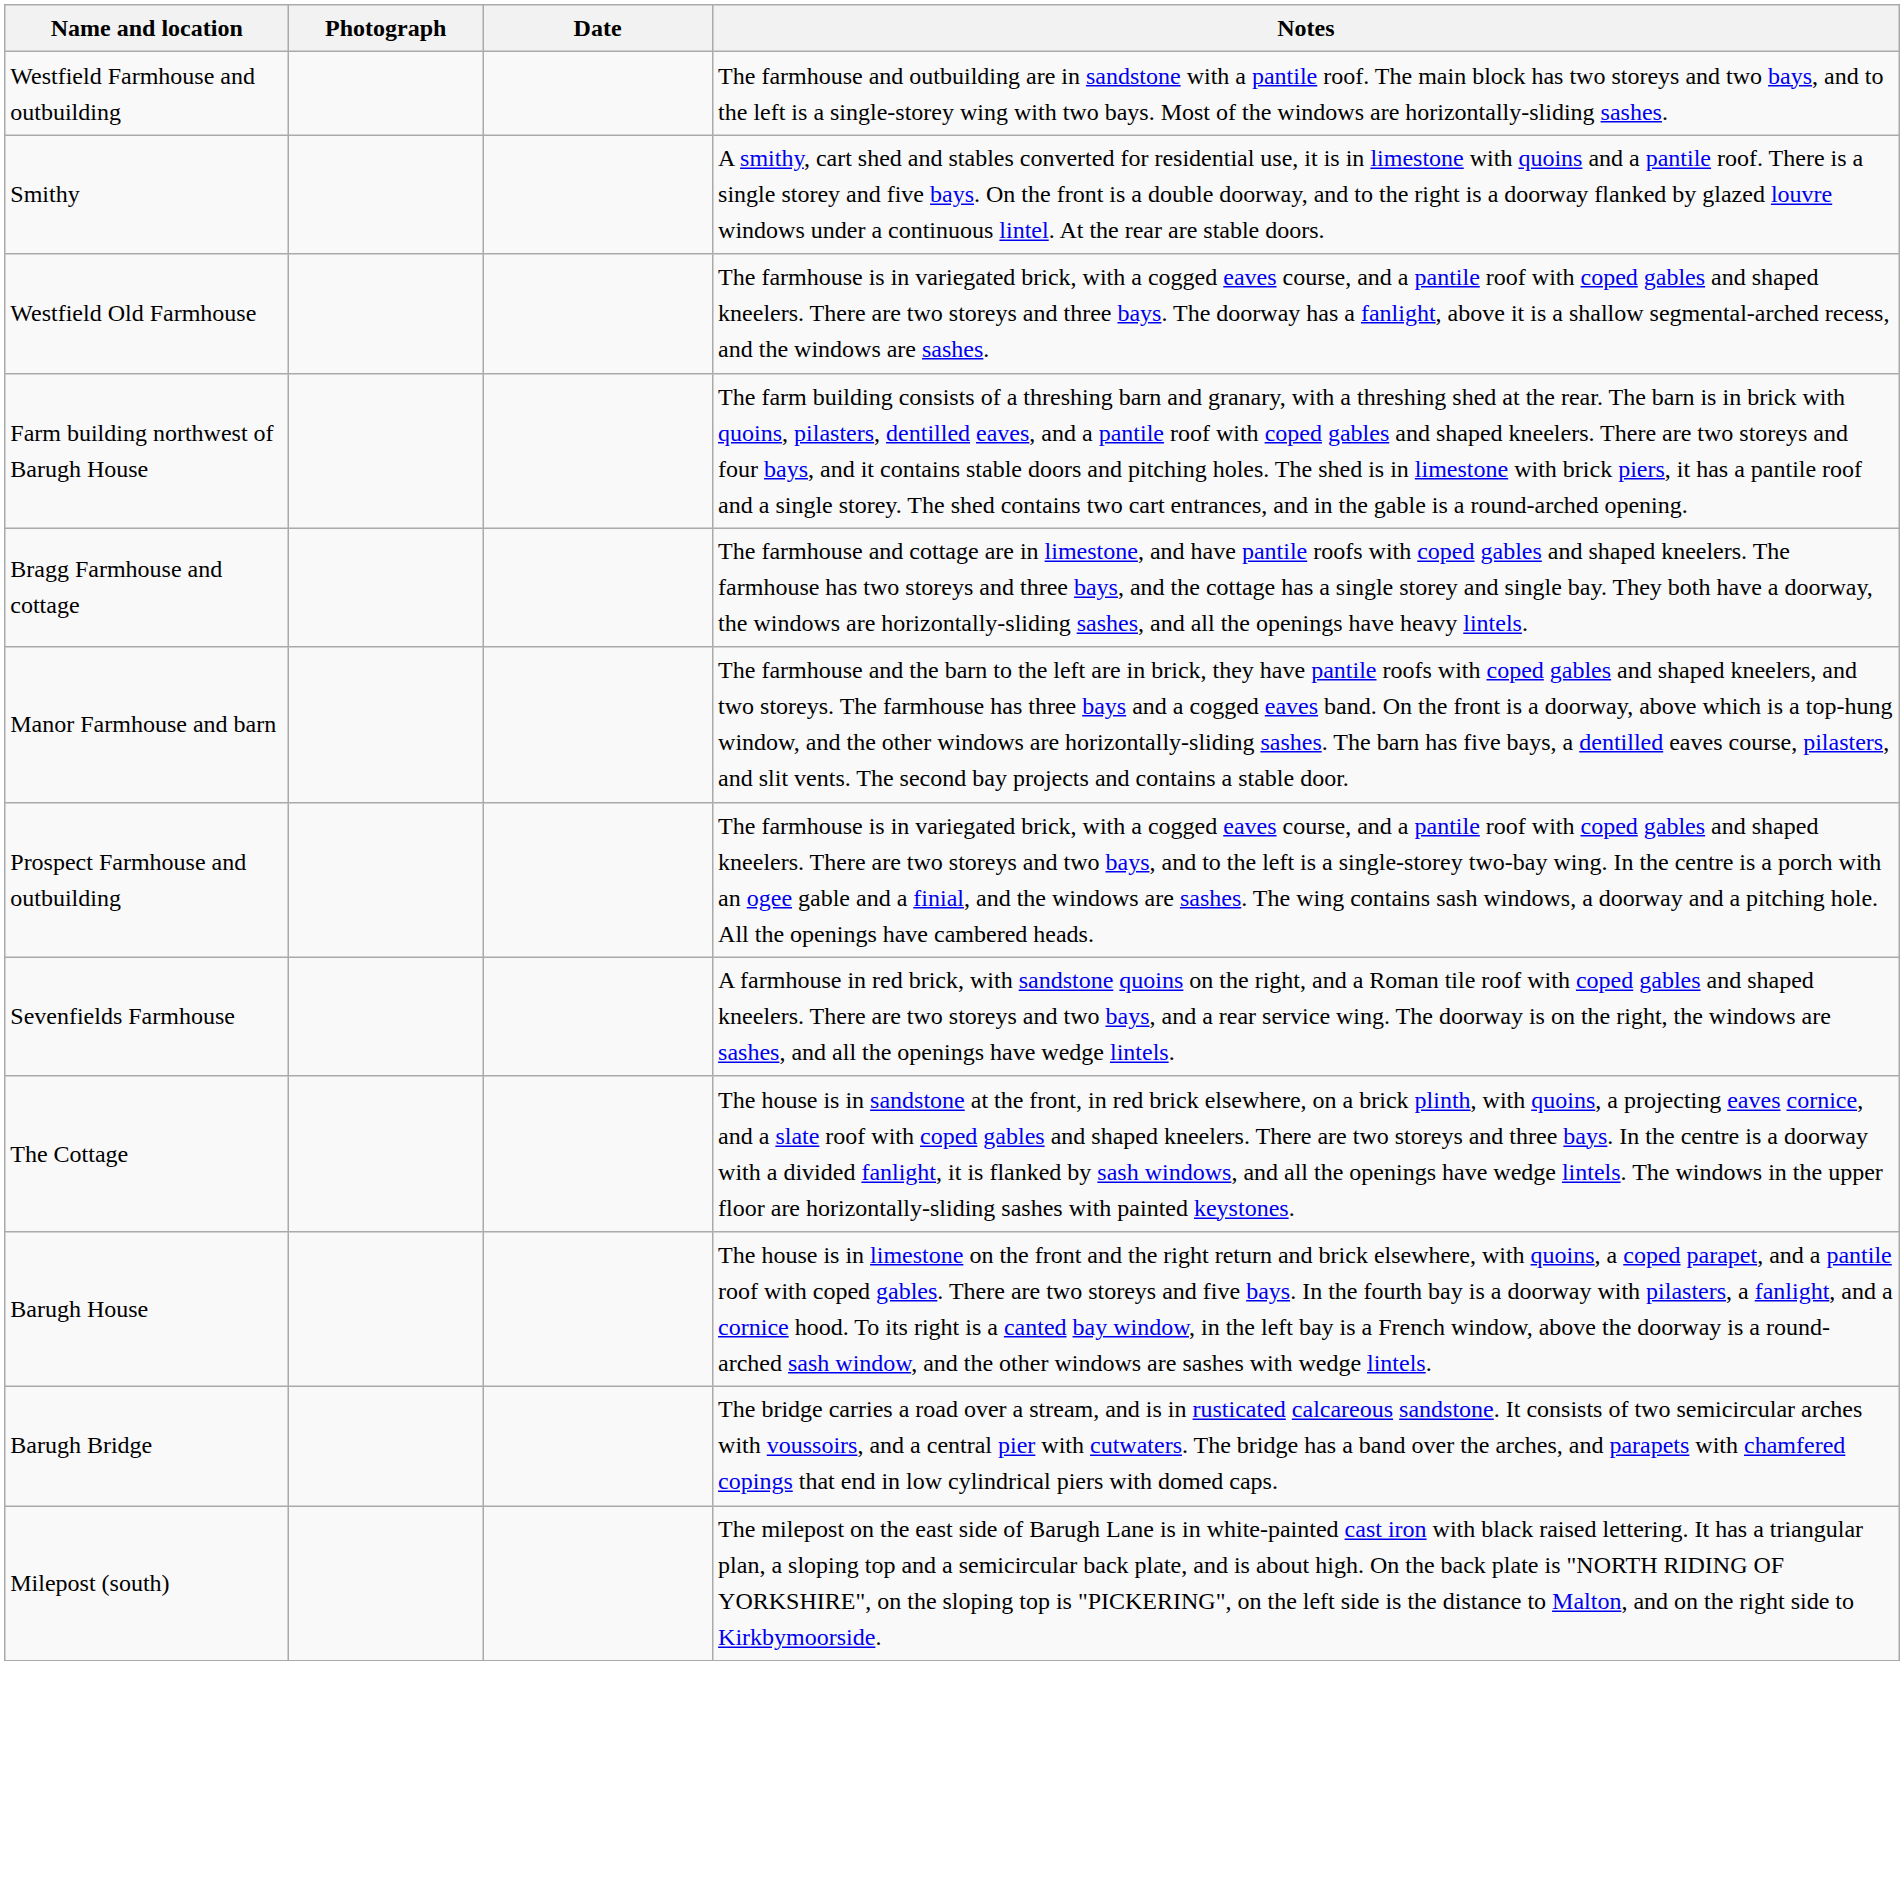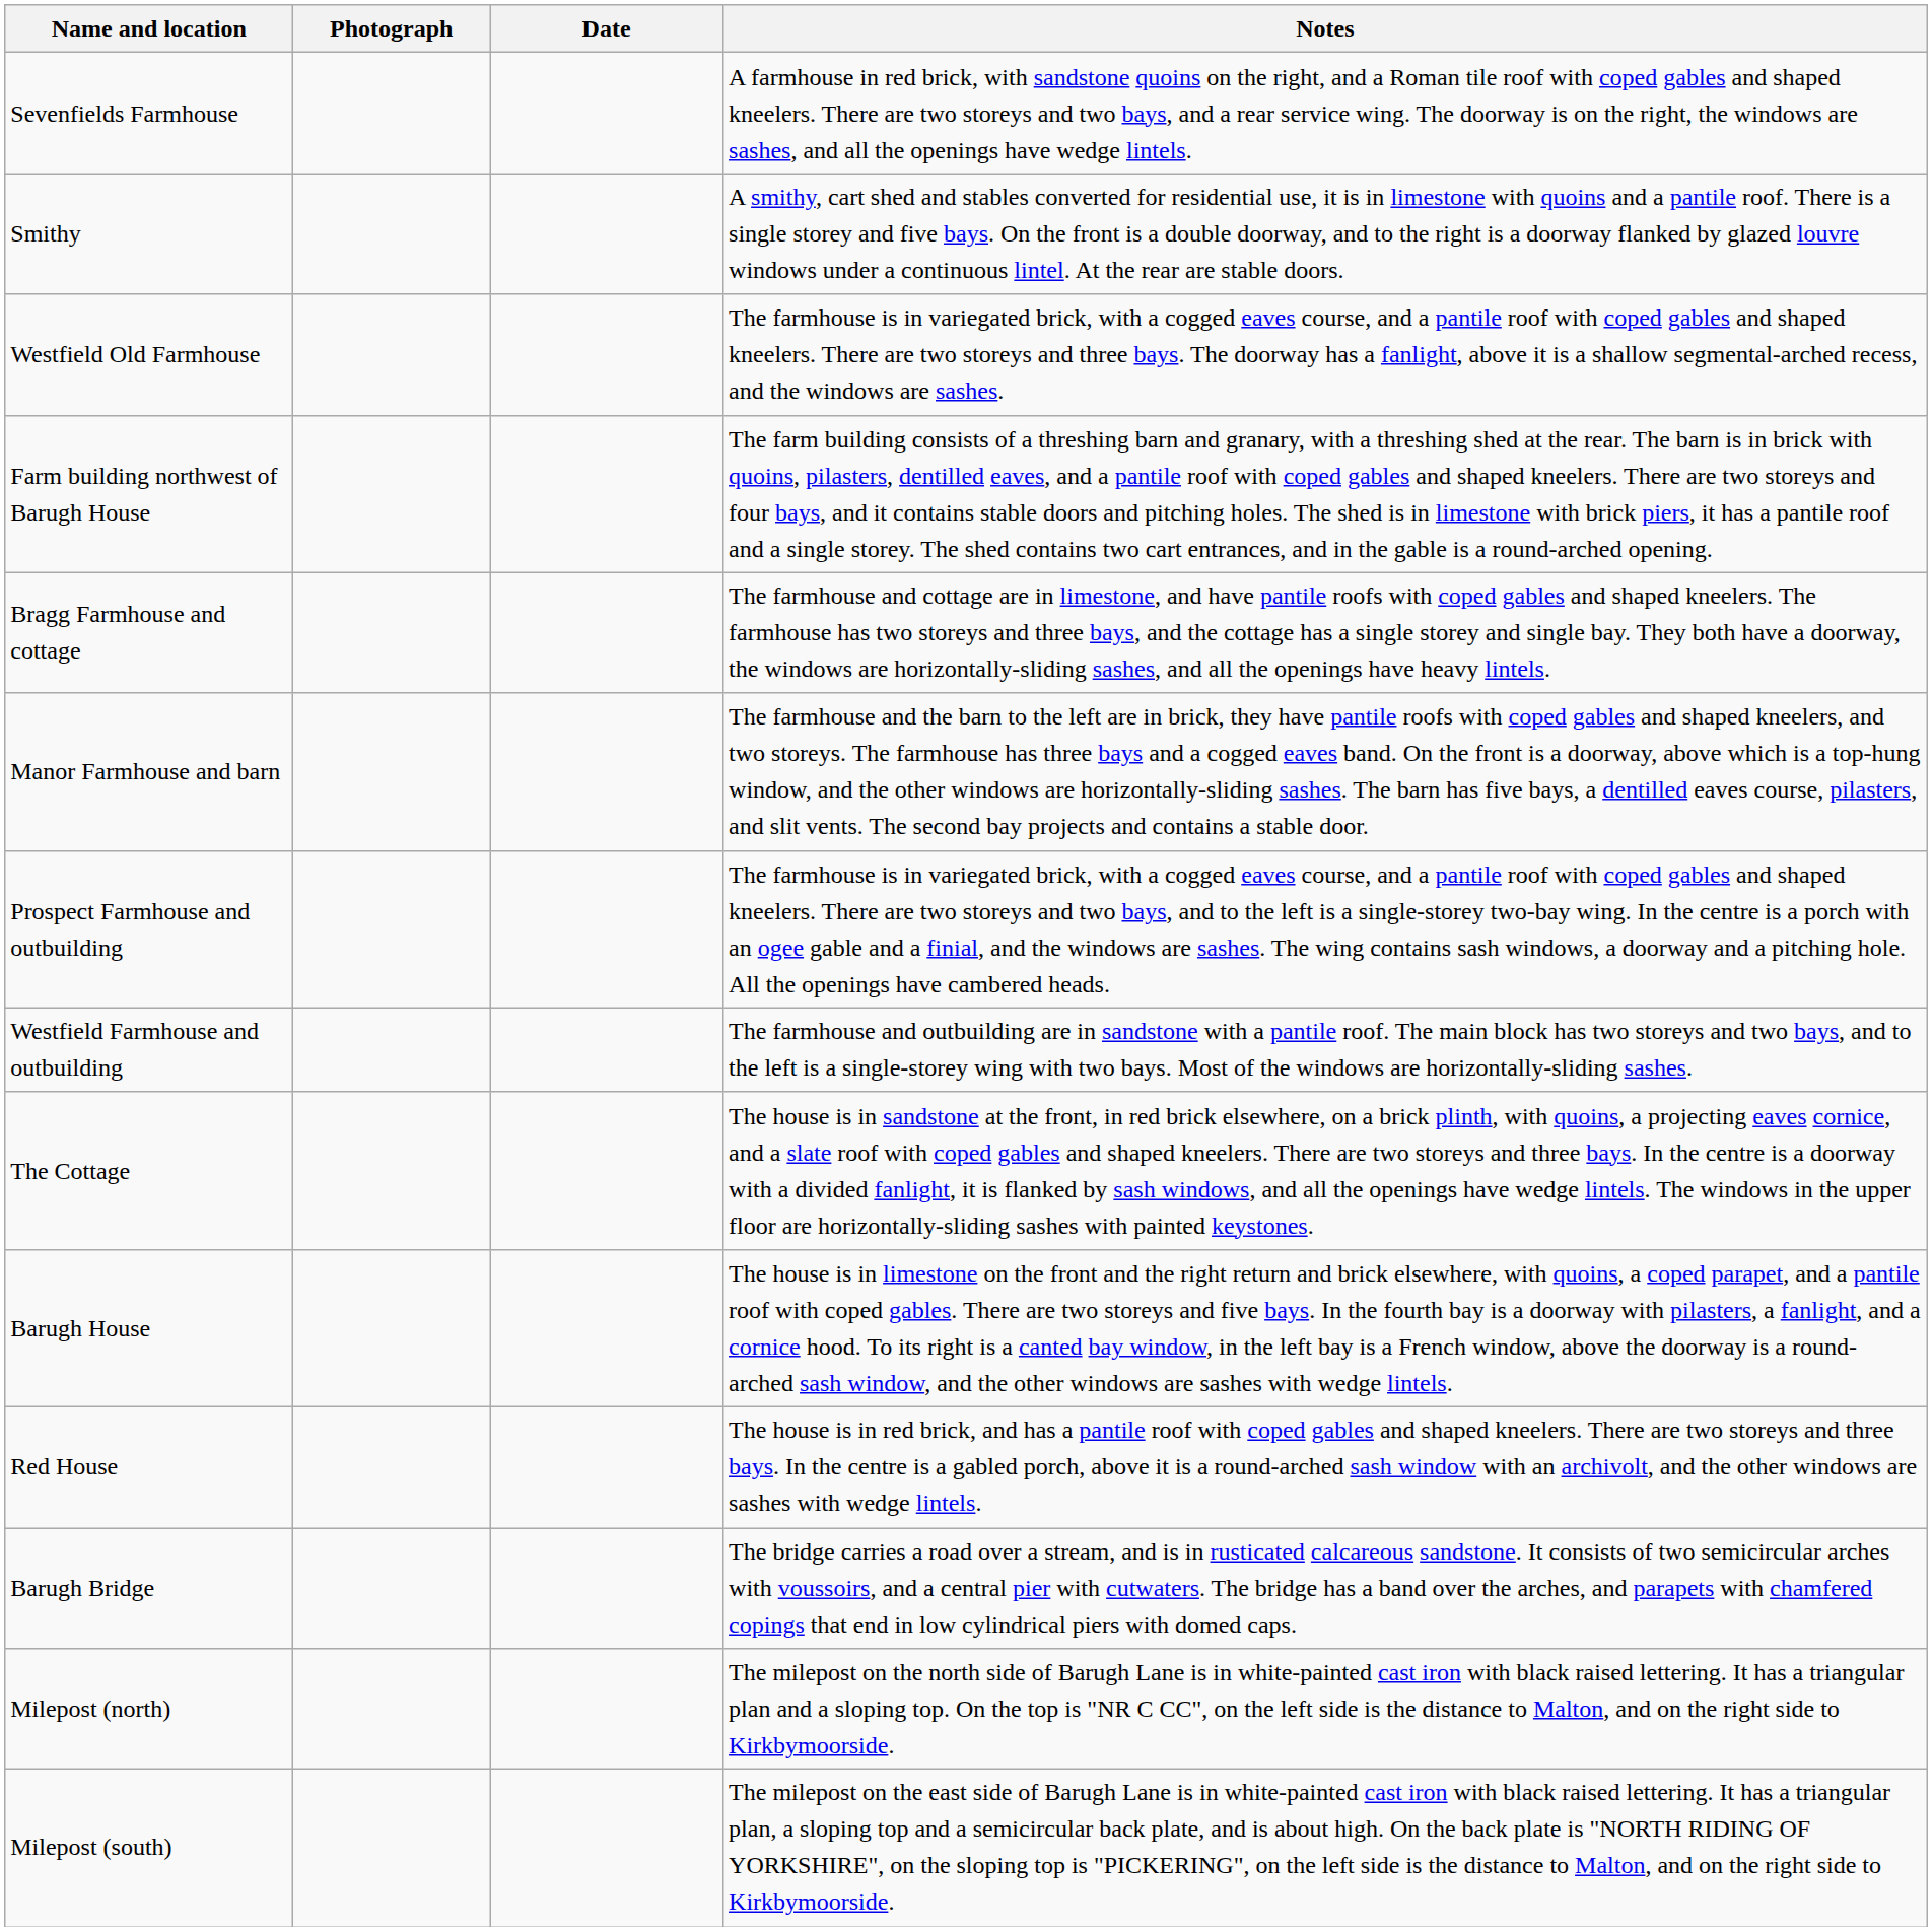rows swapped: Westfield Farmhouse and outbuilding <-> Sevenfields Farmhouse
+ row: Red House | The house is in red brick, and has a pantile roof with coped gables and shaped kneelers. There are two storeys and three bays. In the centre is a gabled porch, above it is a round-arched sash window with an archivolt, and the other windows are sashes with wedge lintels.
+ row: Milepost (north) | The milepost on the north side of Barugh Lane is in white-painted cast iron with black raised lettering. It has a triangular plan and a sloping top. On the top is "NR C CC", on the left side is the distance to Malton, and on the right side to Kirkbymoorside.
